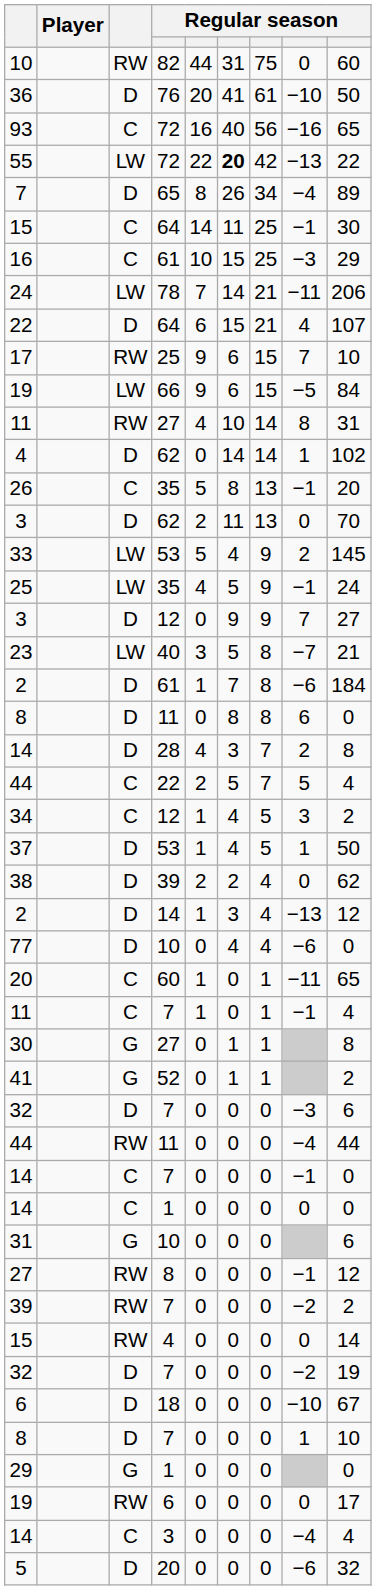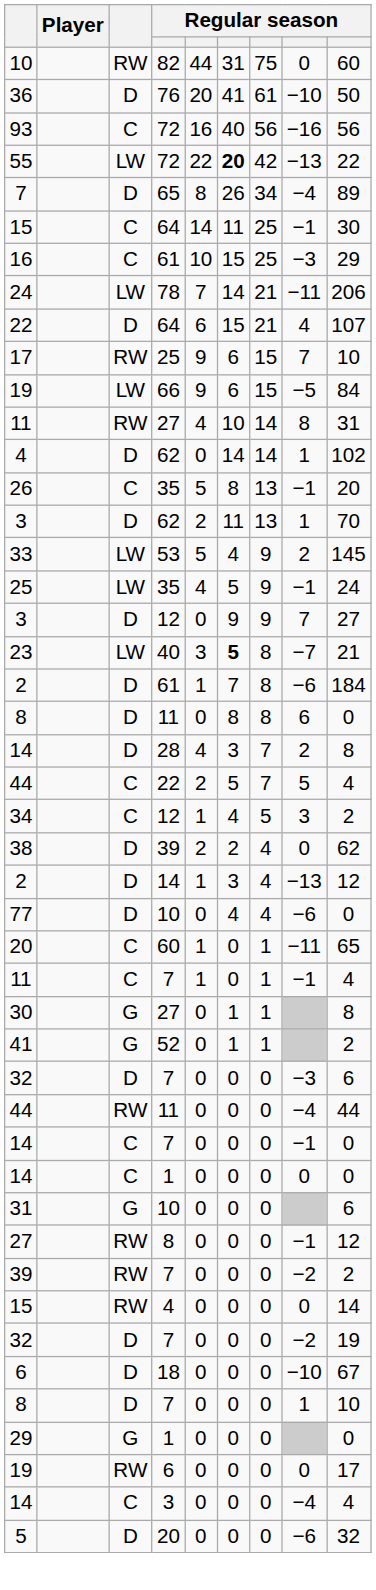93 | column 9: 65 -> 56
3 / 62 | column 8: 0 -> 1
23 | column 6: normal -> bold
- row: 37 | D | 53 | 1 | 4 | 5 | 1 | 50
